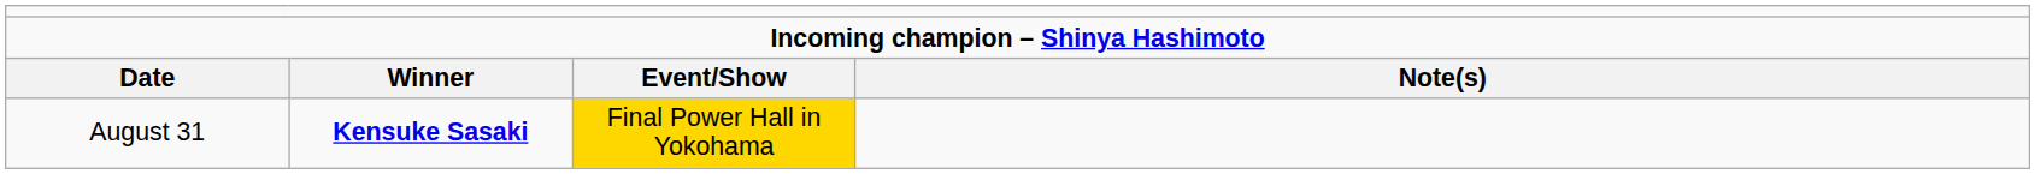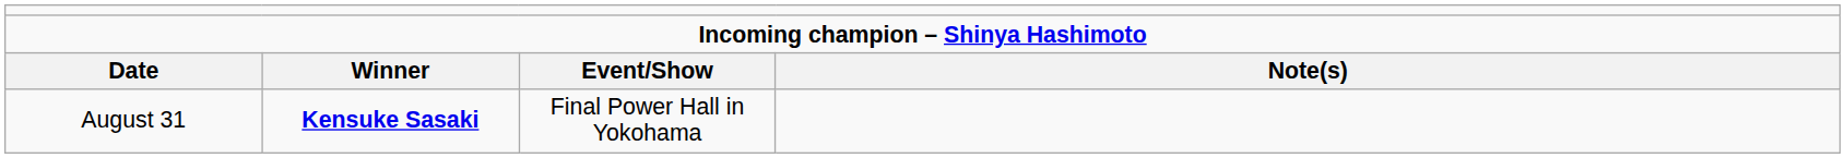August 31 | column 3: gold background -> no background
